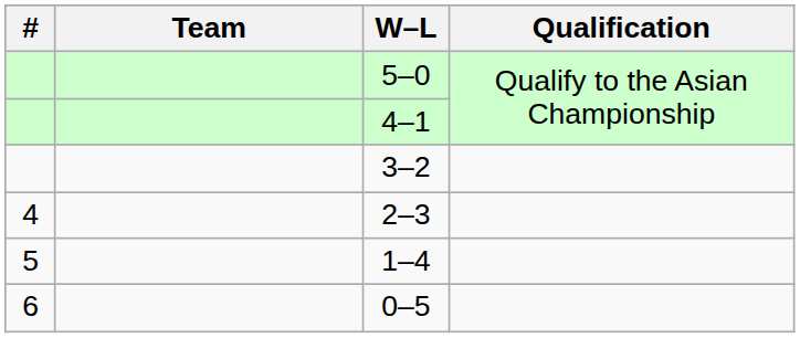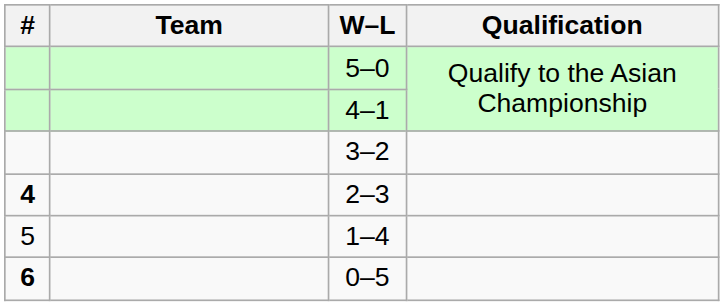2–3 | #: normal -> bold
0–5 | #: normal -> bold
